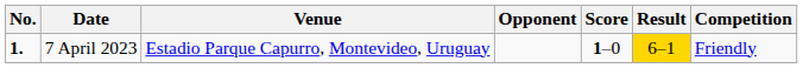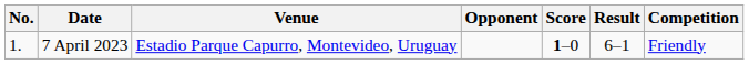7 April 2023 | No.: bold -> normal
7 April 2023 | Result: gold background -> no background
